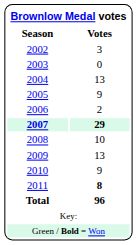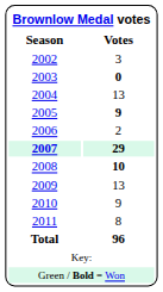2003 | Votes: normal -> bold
2005 | Votes: normal -> bold
2008 | Votes: normal -> bold
2011 | Votes: bold -> normal
